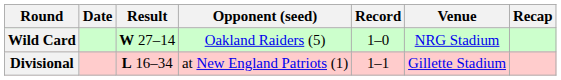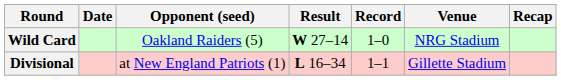columns swapped: Opponent (seed) <-> Result
